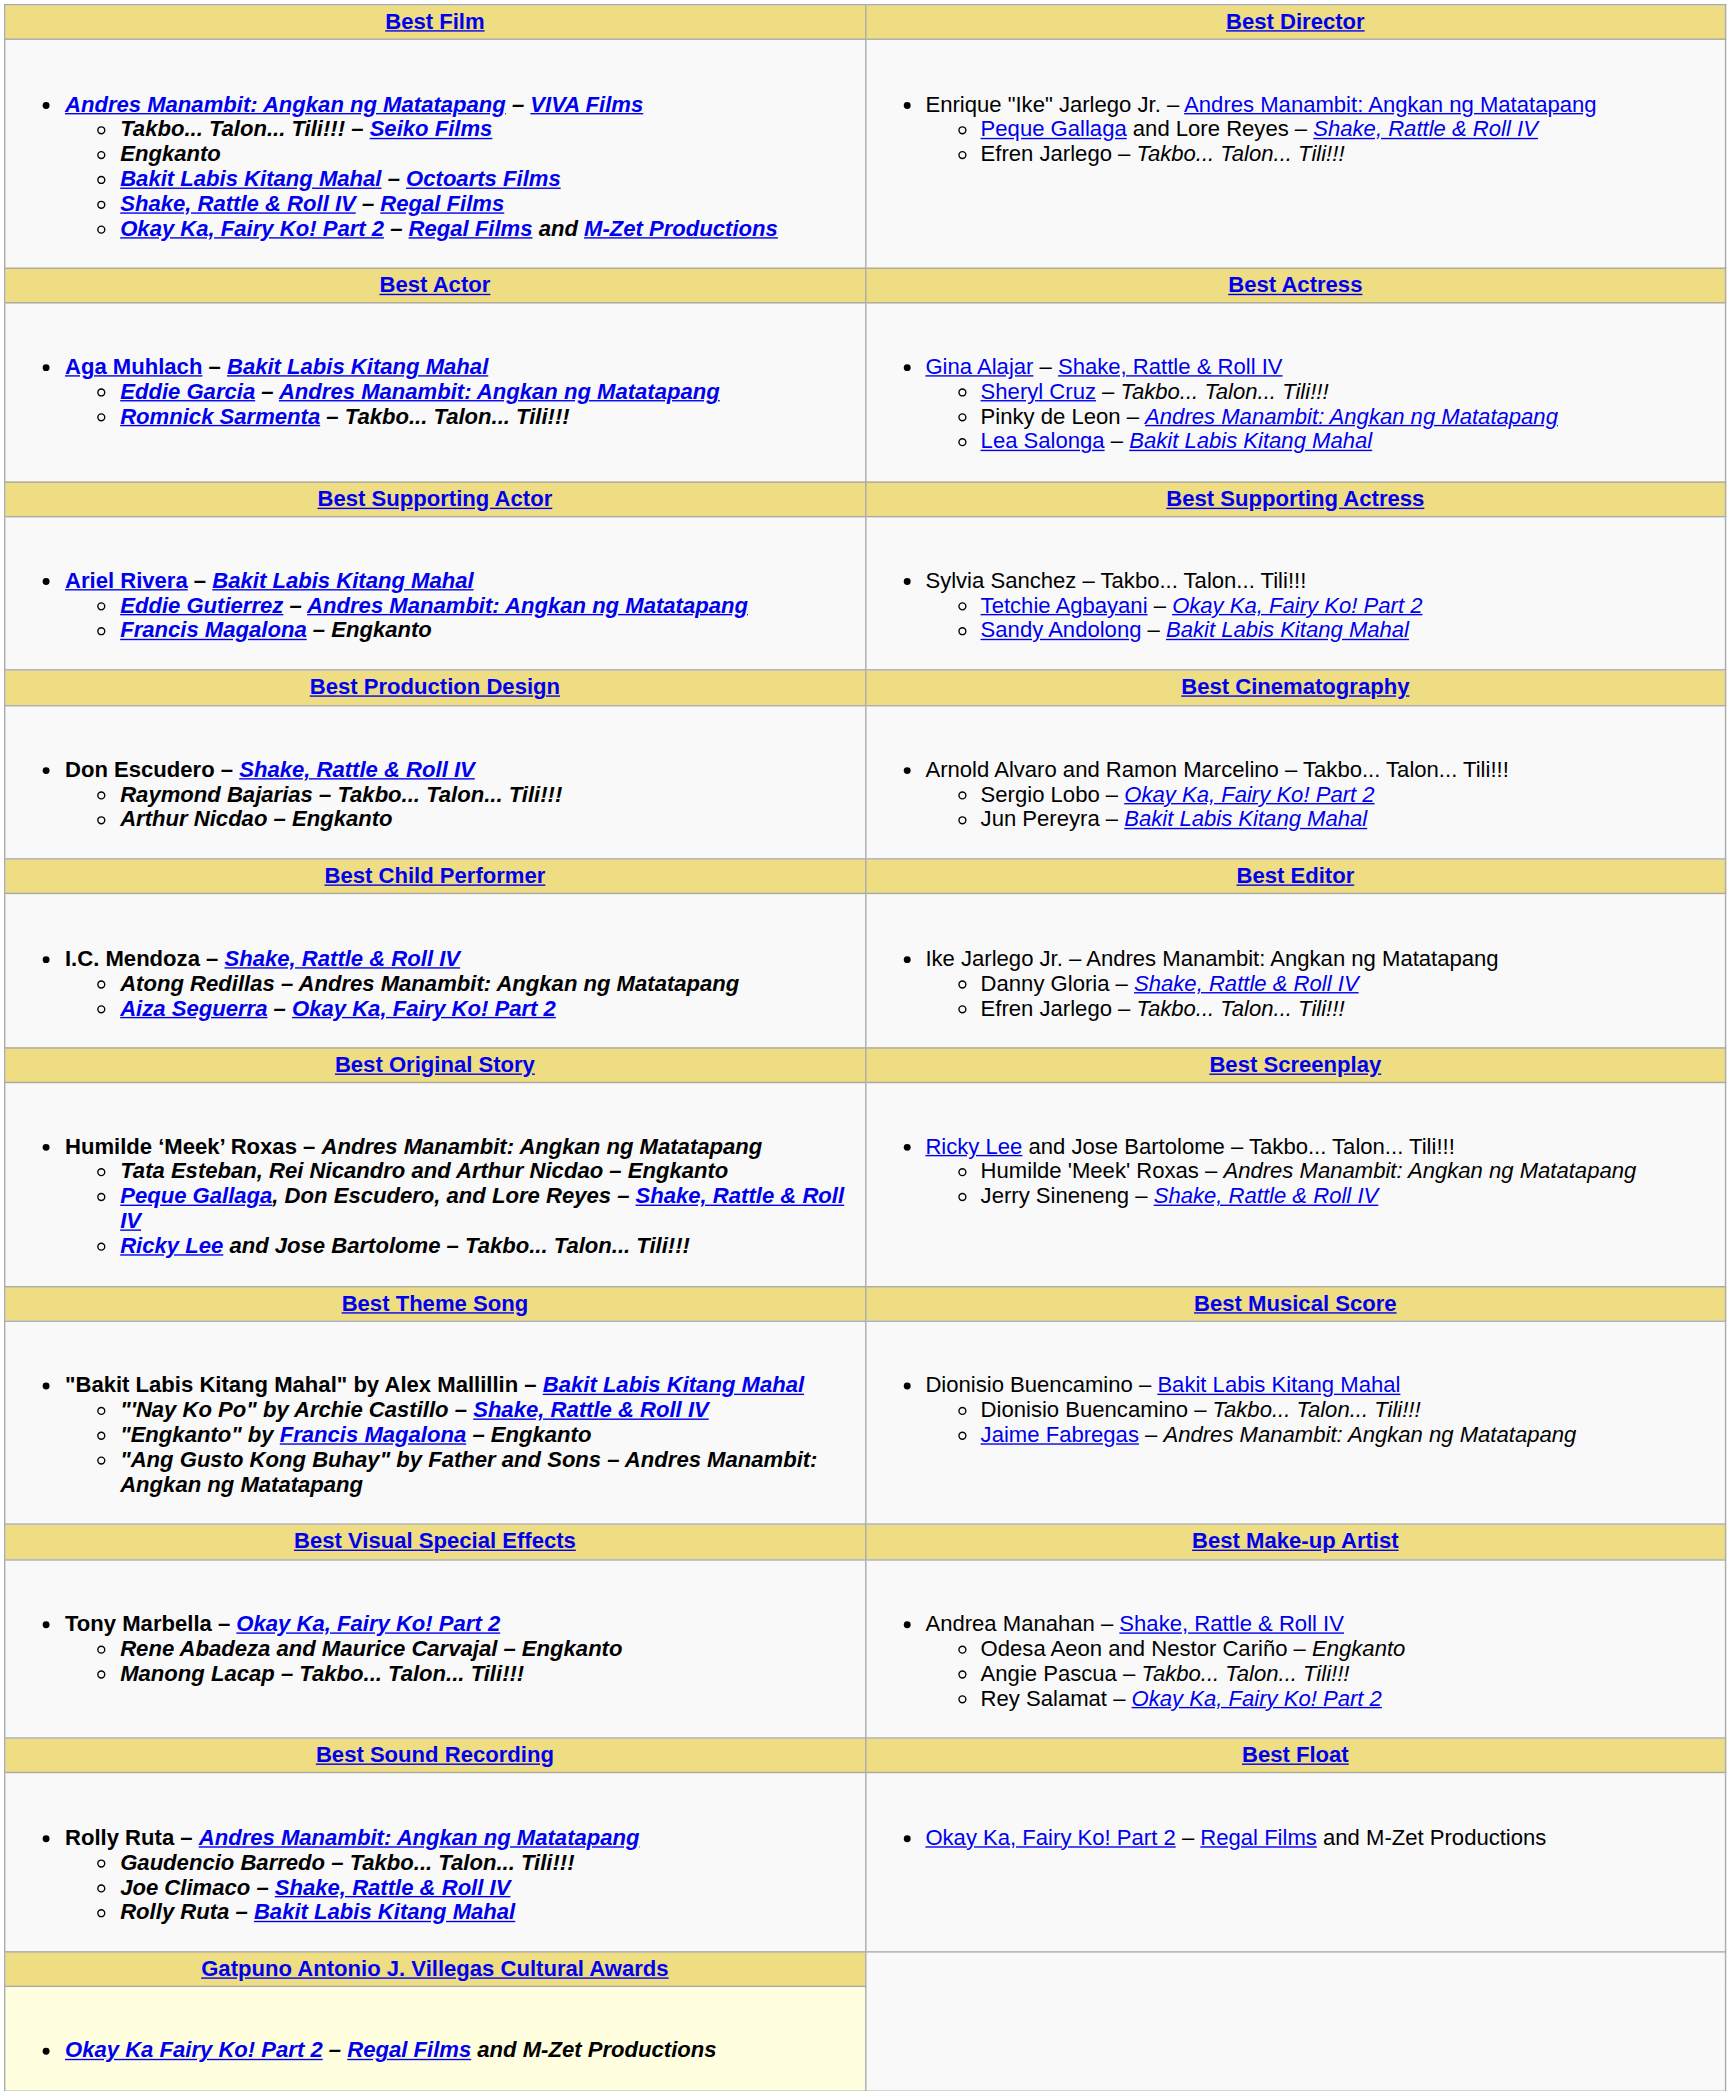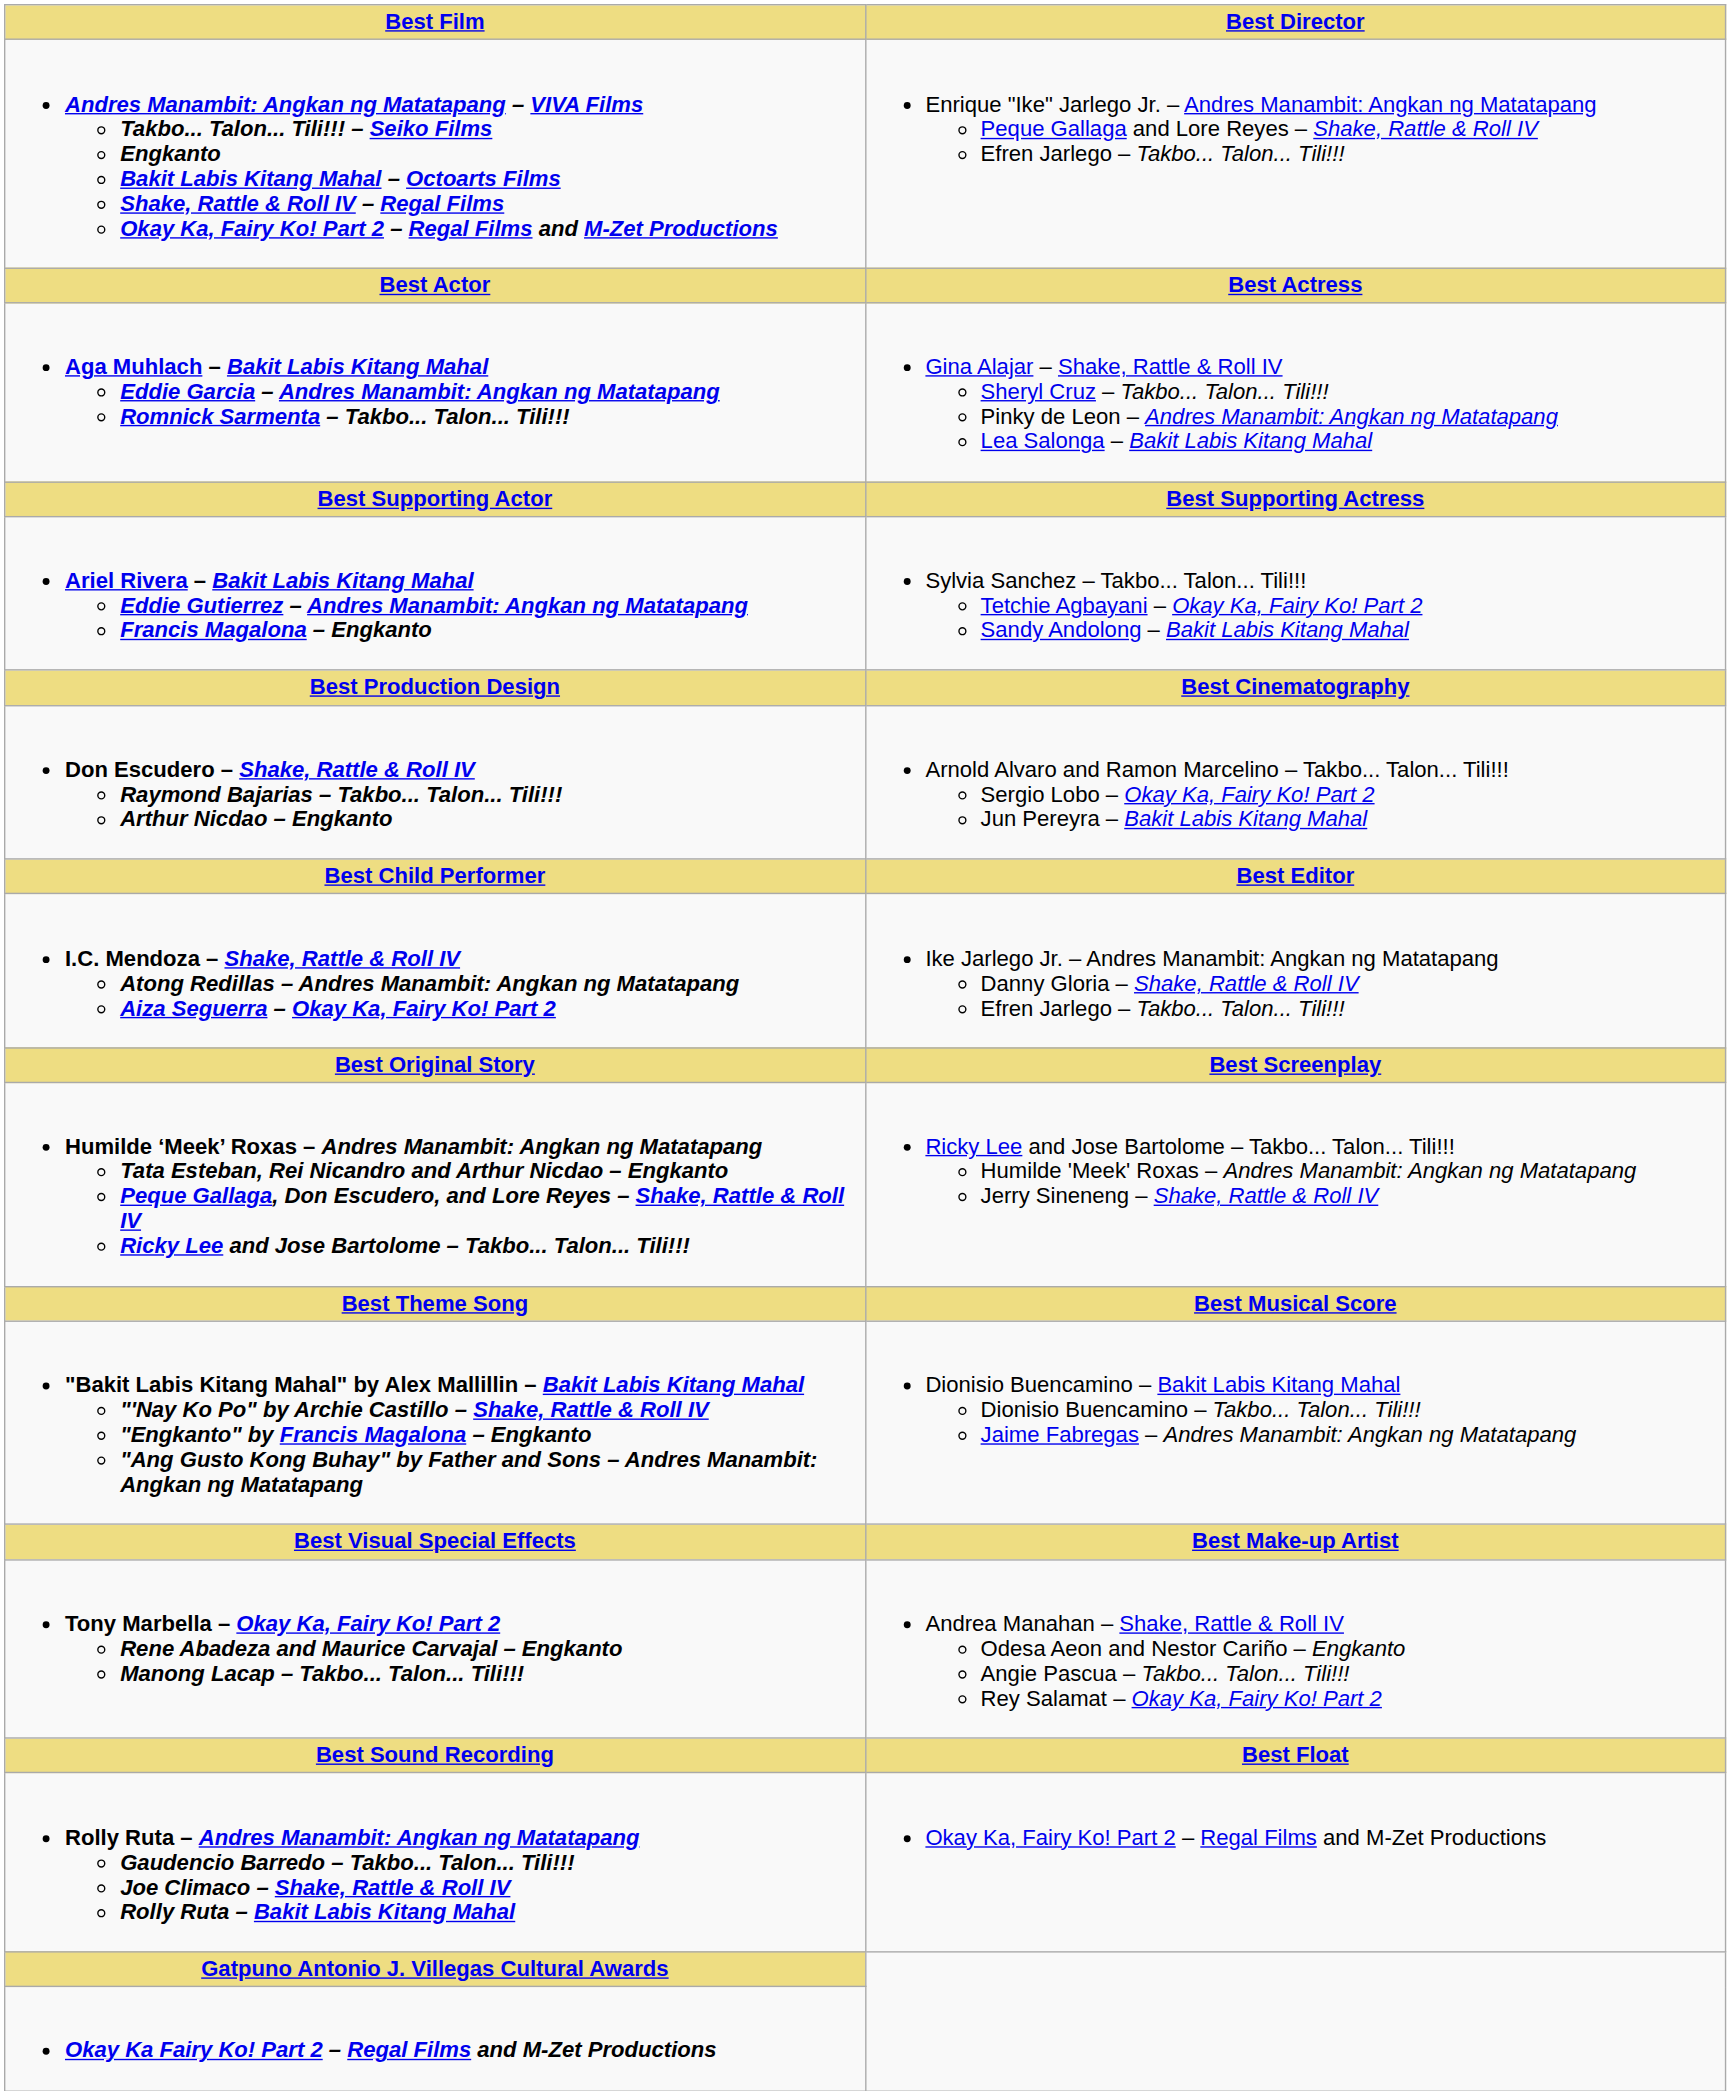Okay Ka Fairy Ko! Part 2 – Regal Films and M-Zet Productions | Best Film: lightyellow background -> no background
